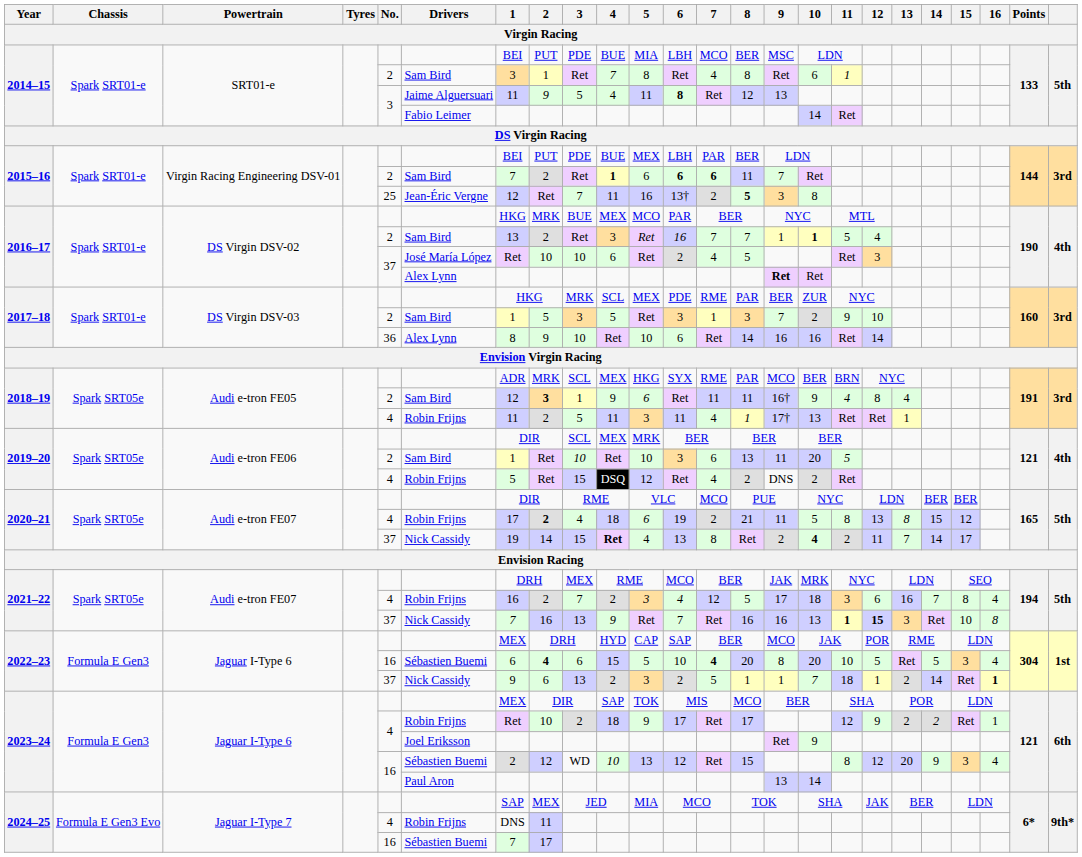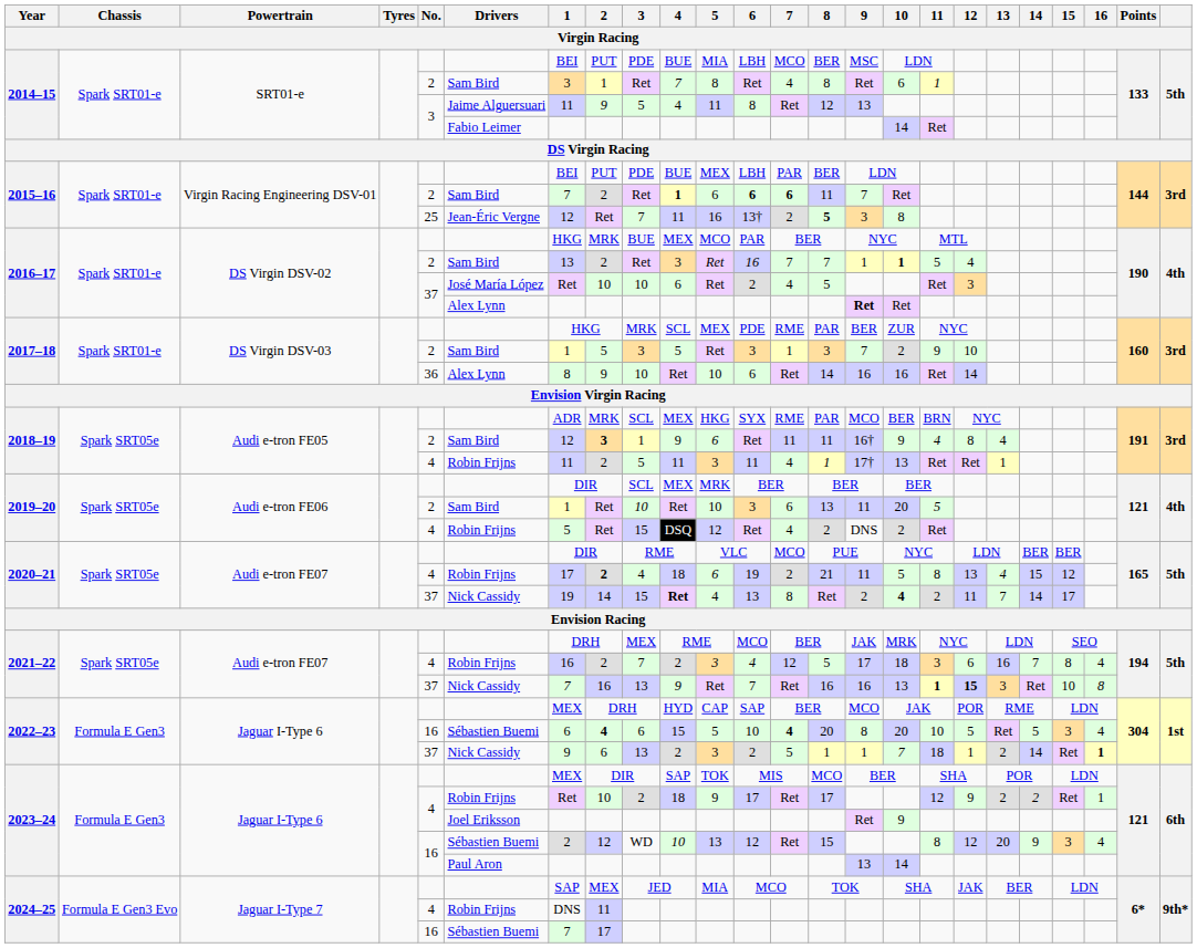row 5 | 6: bold -> normal
row 26 | 13: 8 -> 4
